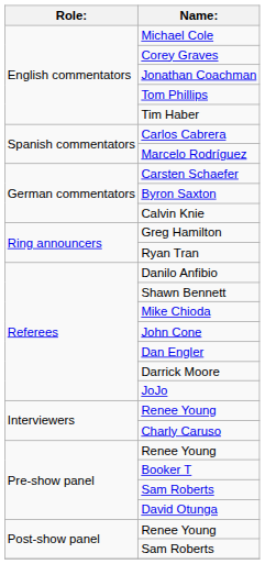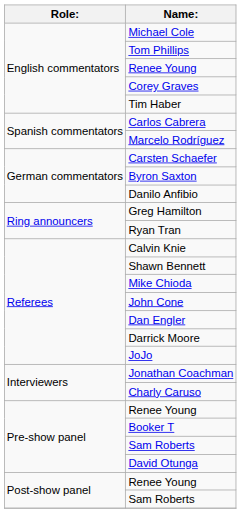row 3 | Name:: Corey Graves -> Tom Phillips
row 4 | Name:: Jonathan Coachman -> Renee Young
row 5 | Name:: Tom Phillips -> Corey Graves
row 11 | Name:: Calvin Knie -> Danilo Anfibio
row 14 | Name:: Danilo Anfibio -> Calvin Knie
row 21 | Name:: Renee Young -> Jonathan Coachman
